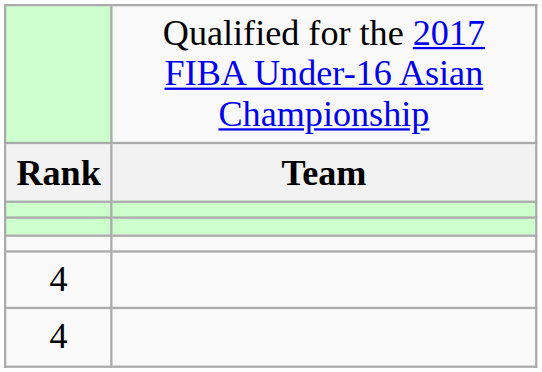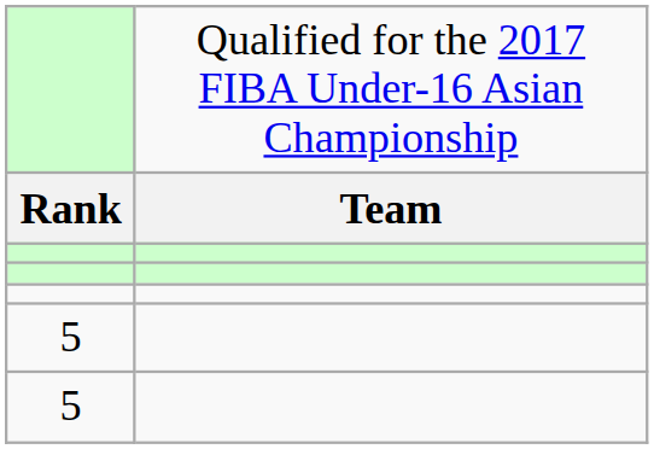row 6 | column 1: 4 -> 5
row 7 | column 1: 4 -> 5
